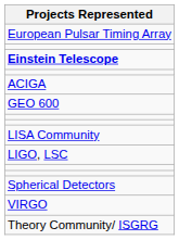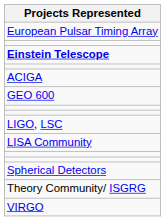row 10 | column 1: LISA Community -> LIGO, LSC
row 11 | column 1: LIGO, LSC -> LISA Community
row 15 | column 1: VIRGO -> Theory Community/ ISGRG
row 16 | column 1: Theory Community/ ISGRG -> VIRGO
